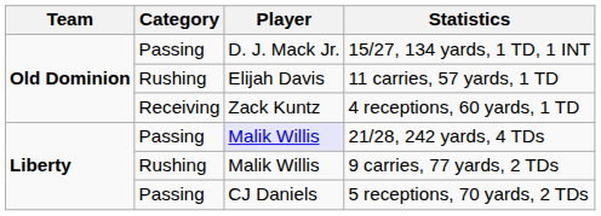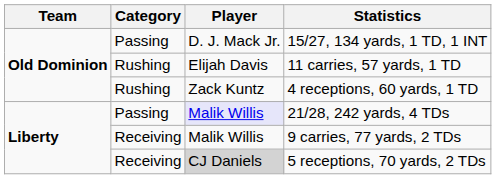4 receptions, 60 yards, 1 TD | Category: Receiving -> Rushing
9 carries, 77 yards, 2 TDs | Category: Rushing -> Receiving
5 receptions, 70 yards, 2 TDs | Category: Passing -> Receiving
5 receptions, 70 yards, 2 TDs | Player: no background -> lightgrey background
